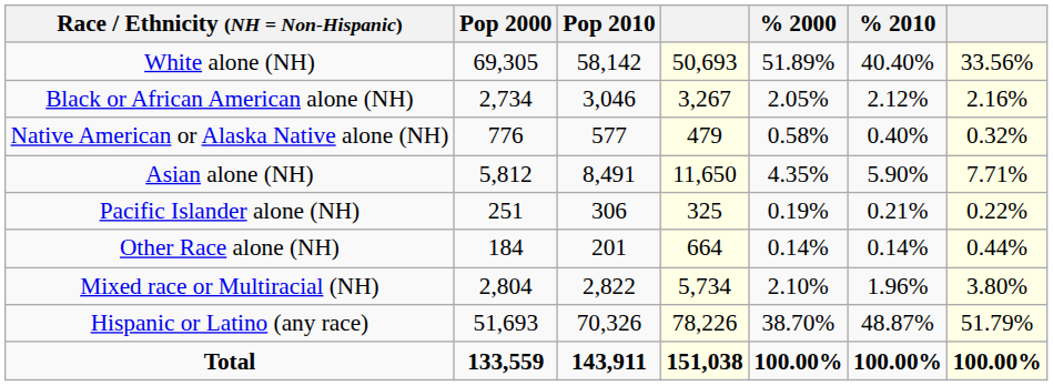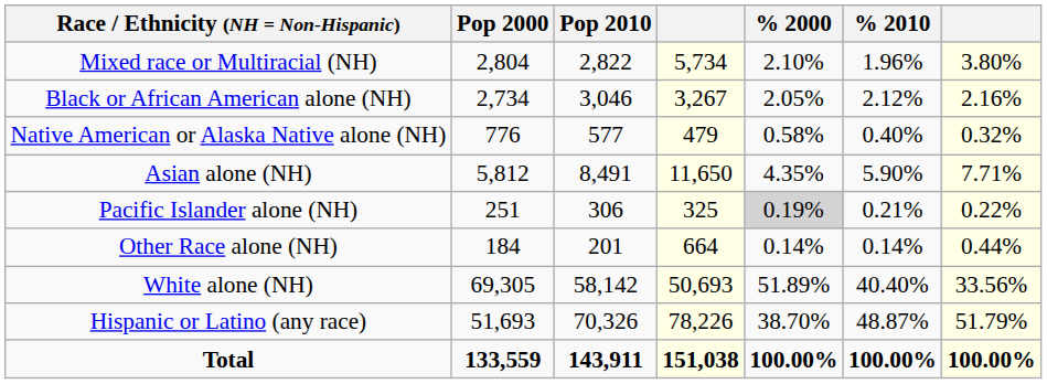rows swapped: White alone (NH) <-> Mixed race or Multiracial (NH)
Pacific Islander alone (NH) | % 2000: no background -> lightgrey background
